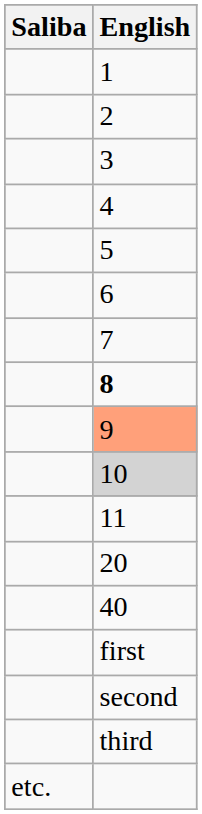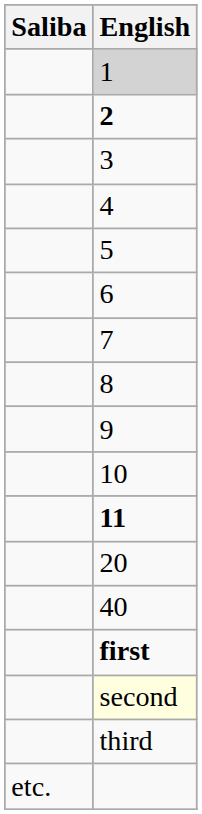1 | English: no background -> lightgrey background
2 | English: normal -> bold
8 | English: bold -> normal
9 | English: lightsalmon background -> no background
10 | English: lightgrey background -> no background
11 | English: normal -> bold
first | English: normal -> bold
second | English: no background -> lightyellow background
